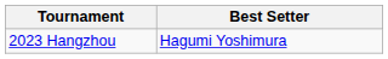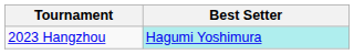2023 Hangzhou | Best Setter: no background -> paleturquoise background
